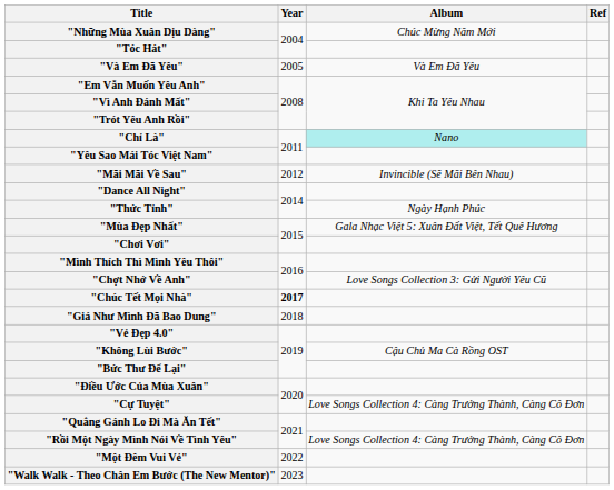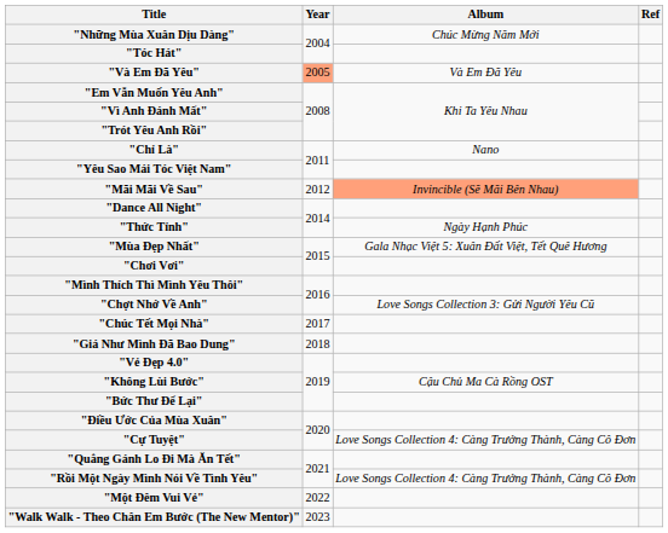"Và Em Đã Yêu" | Year: no background -> lightsalmon background
"Chỉ Là" | Album: paleturquoise background -> no background
"Mãi Mãi Về Sau" | Album: no background -> lightsalmon background
"Chúc Tết Mọi Nhà" | Year: bold -> normal
